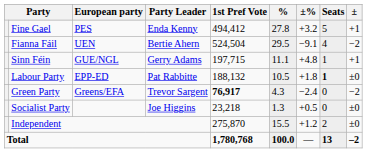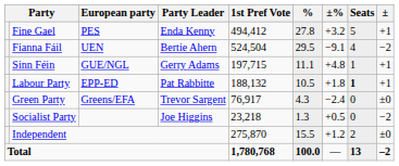Labour Party | ±: ±0 -> +1
Green Party | 1st Pref Vote: bold -> normal
Green Party | ±: −2 -> ±0
Socialist Party | ±: ±0 -> −2
